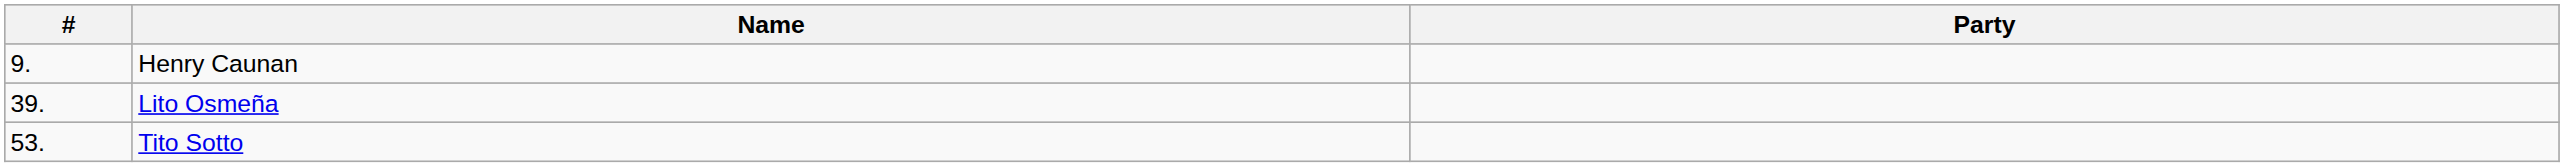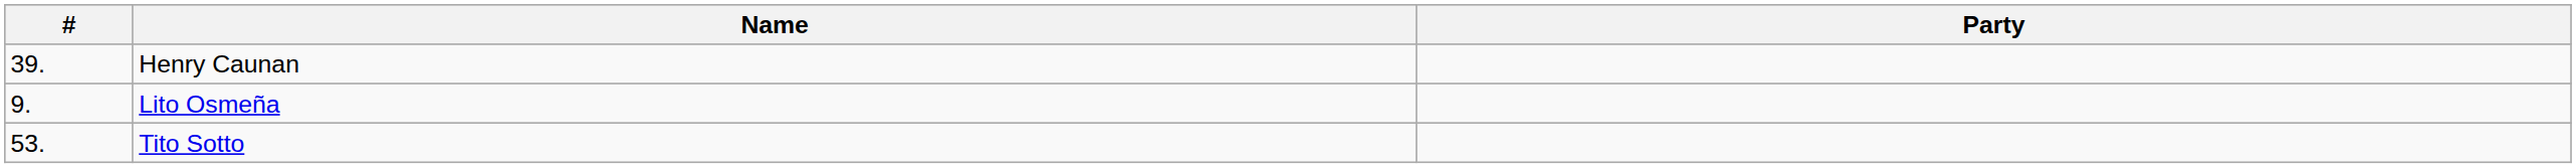Henry Caunan | #: 9. -> 39.
Lito Osmeña | #: 39. -> 9.
